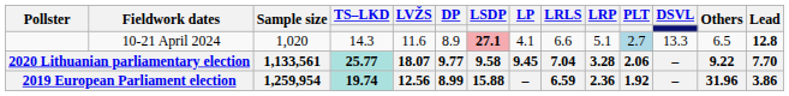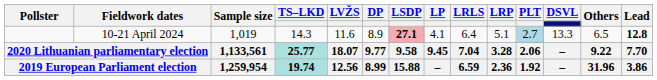10-21 April 2024 | Sample size: 1,020 -> 1,019
10-21 April 2024 | LRLS: 6.6 -> 6.4
